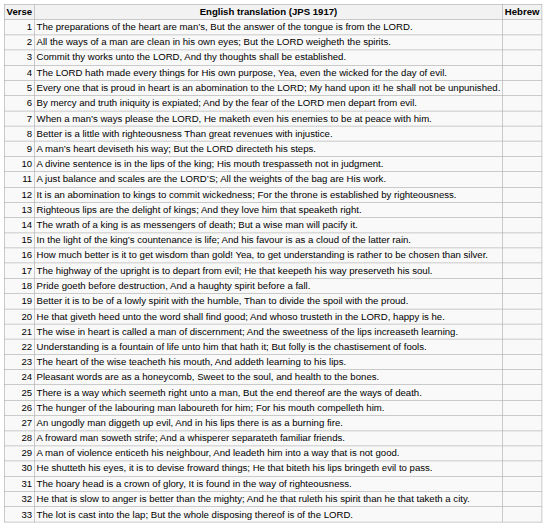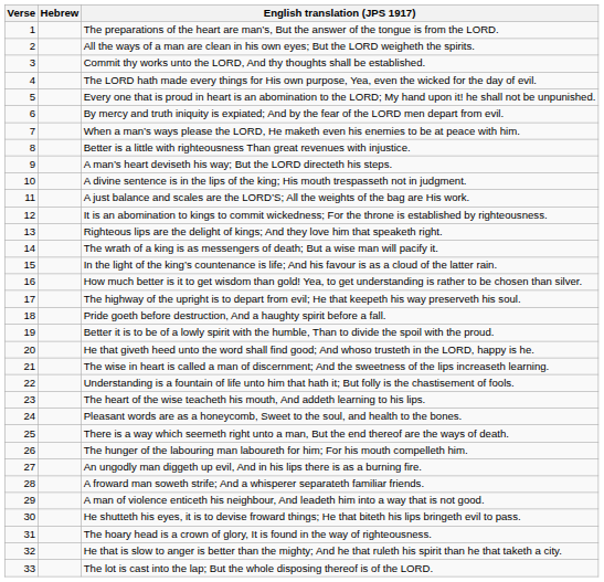columns swapped: Hebrew <-> English translation (JPS 1917)
